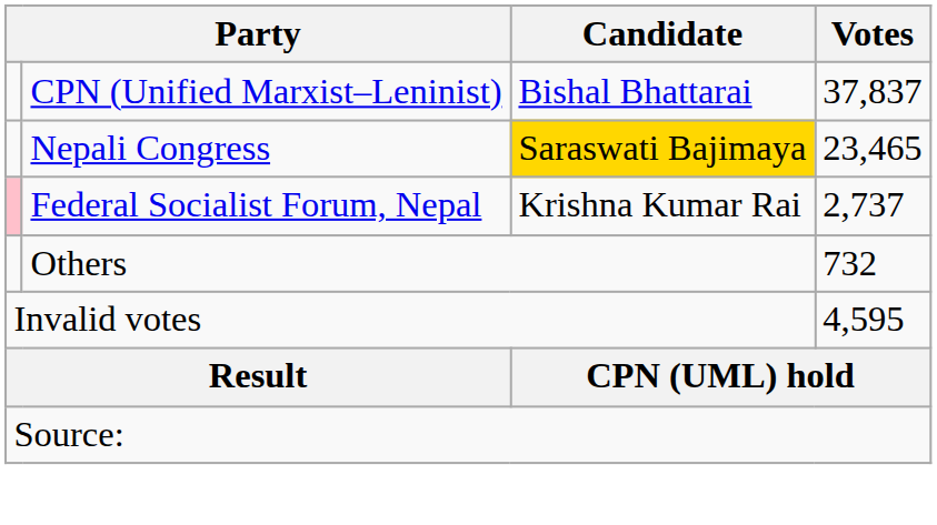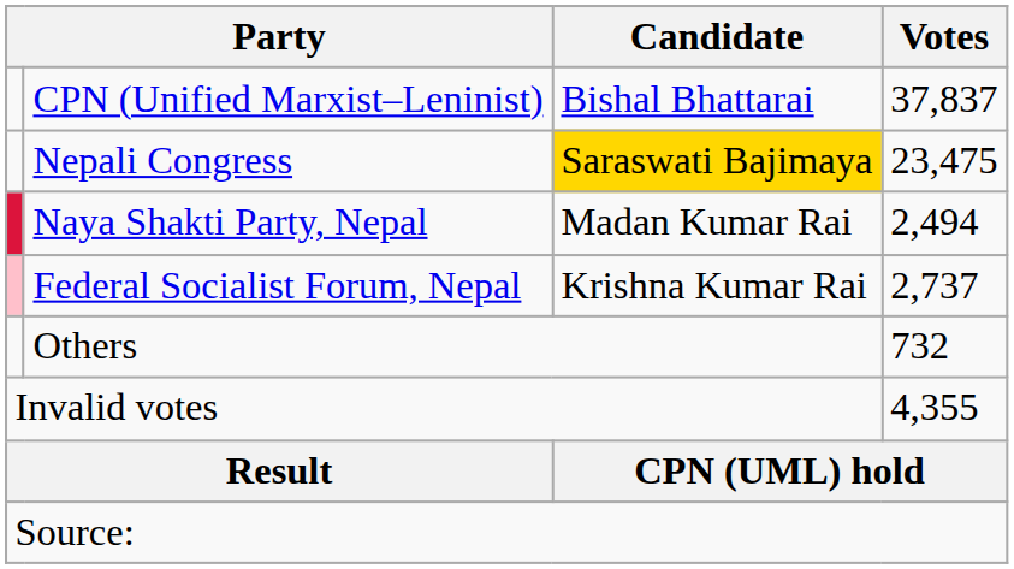Nepali Congress | Votes: 23,465 -> 23,475
+ row: Naya Shakti Party, Nepal | Madan Kumar Rai | 2,494
Invalid votes | Votes: 4,595 -> 4,355
